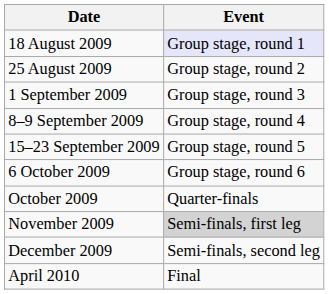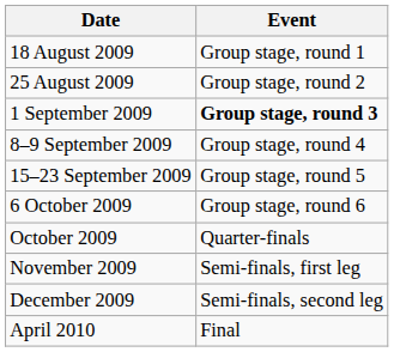18 August 2009 | Event: lavender background -> no background
1 September 2009 | Event: normal -> bold
November 2009 | Event: lightgrey background -> no background
